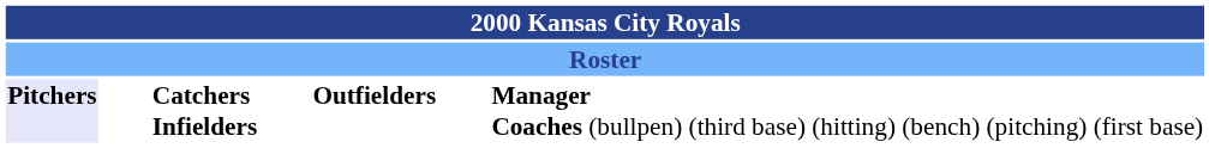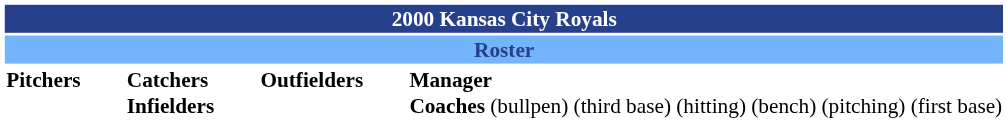Pitchers | column 1: lavender background -> no background
